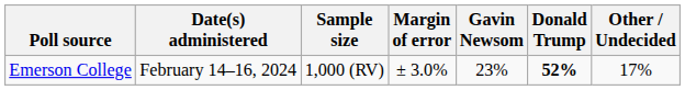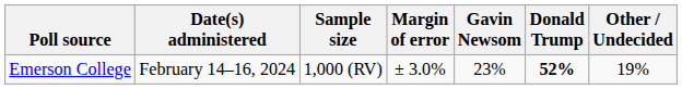Emerson College | Other / Undecided: 17% -> 19%
